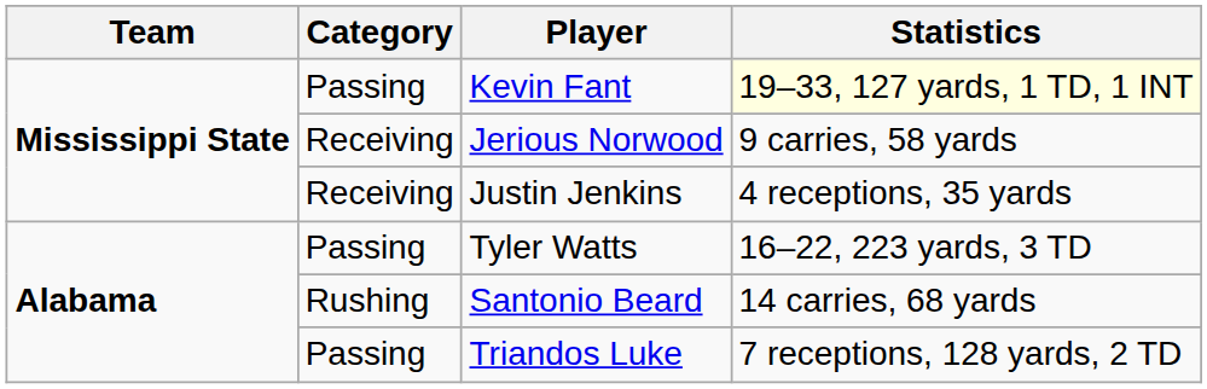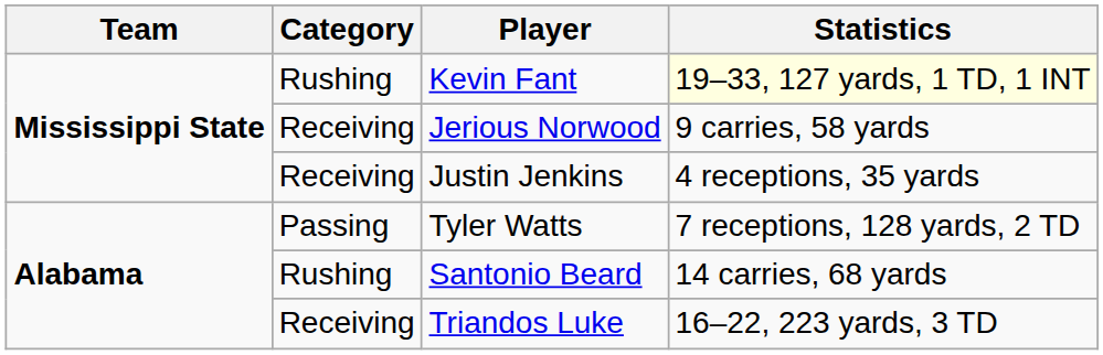Kevin Fant | Category: Passing -> Rushing
Tyler Watts | Statistics: 16–22, 223 yards, 3 TD -> 7 receptions, 128 yards, 2 TD
Triandos Luke | Category: Passing -> Receiving
Triandos Luke | Statistics: 7 receptions, 128 yards, 2 TD -> 16–22, 223 yards, 3 TD
